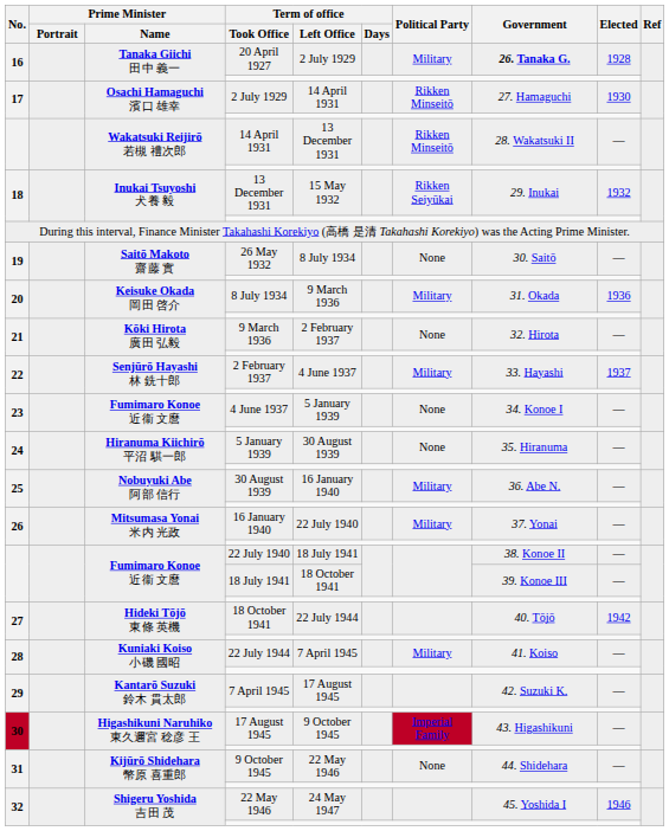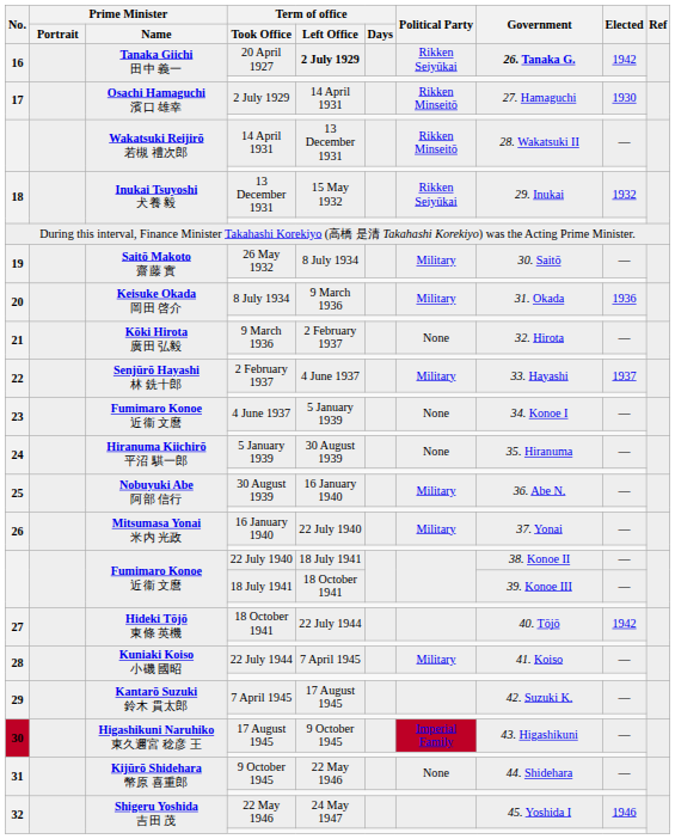20 April 1927 | Term of office / Left Office: normal -> bold
20 April 1927 | Political Party: Military -> Rikken Seiyūkai
20 April 1927 | Elected: 1928 -> 1942
26 May 1932 | Political Party: None -> Military
